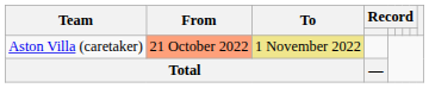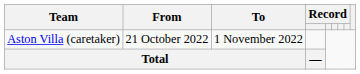Aston Villa (caretaker) | From: lightsalmon background -> no background
Aston Villa (caretaker) | To: khaki background -> no background
